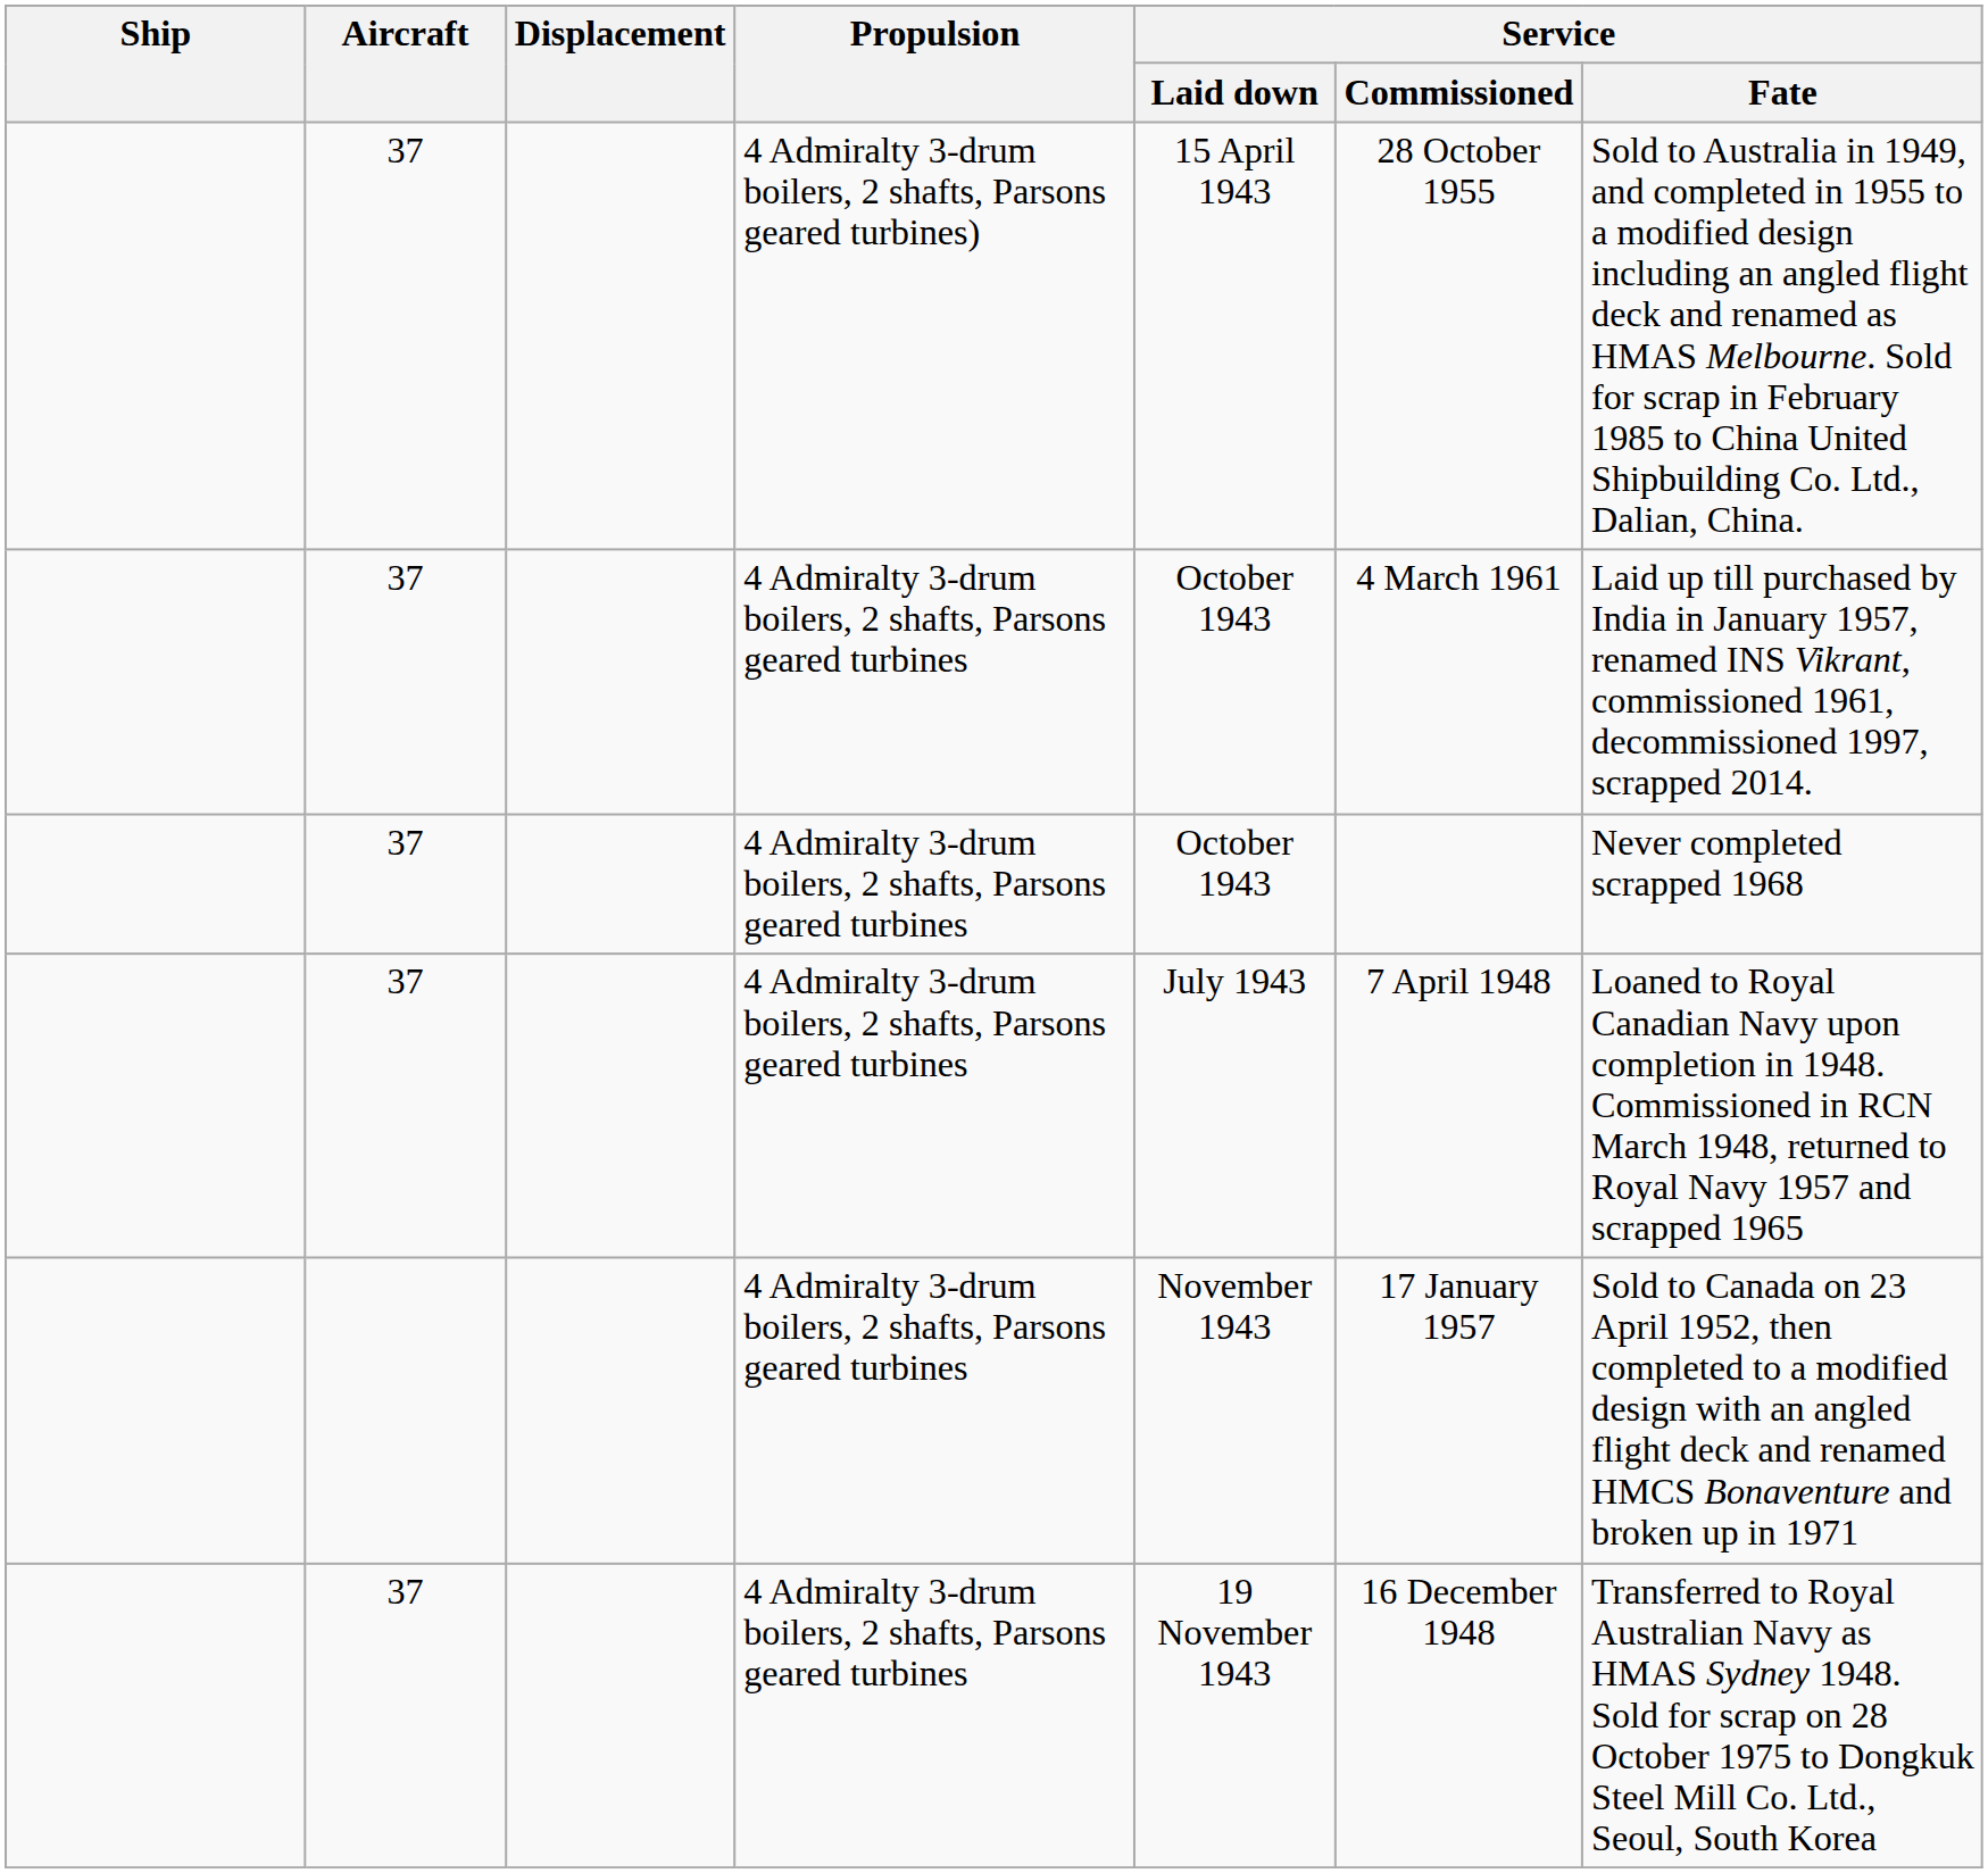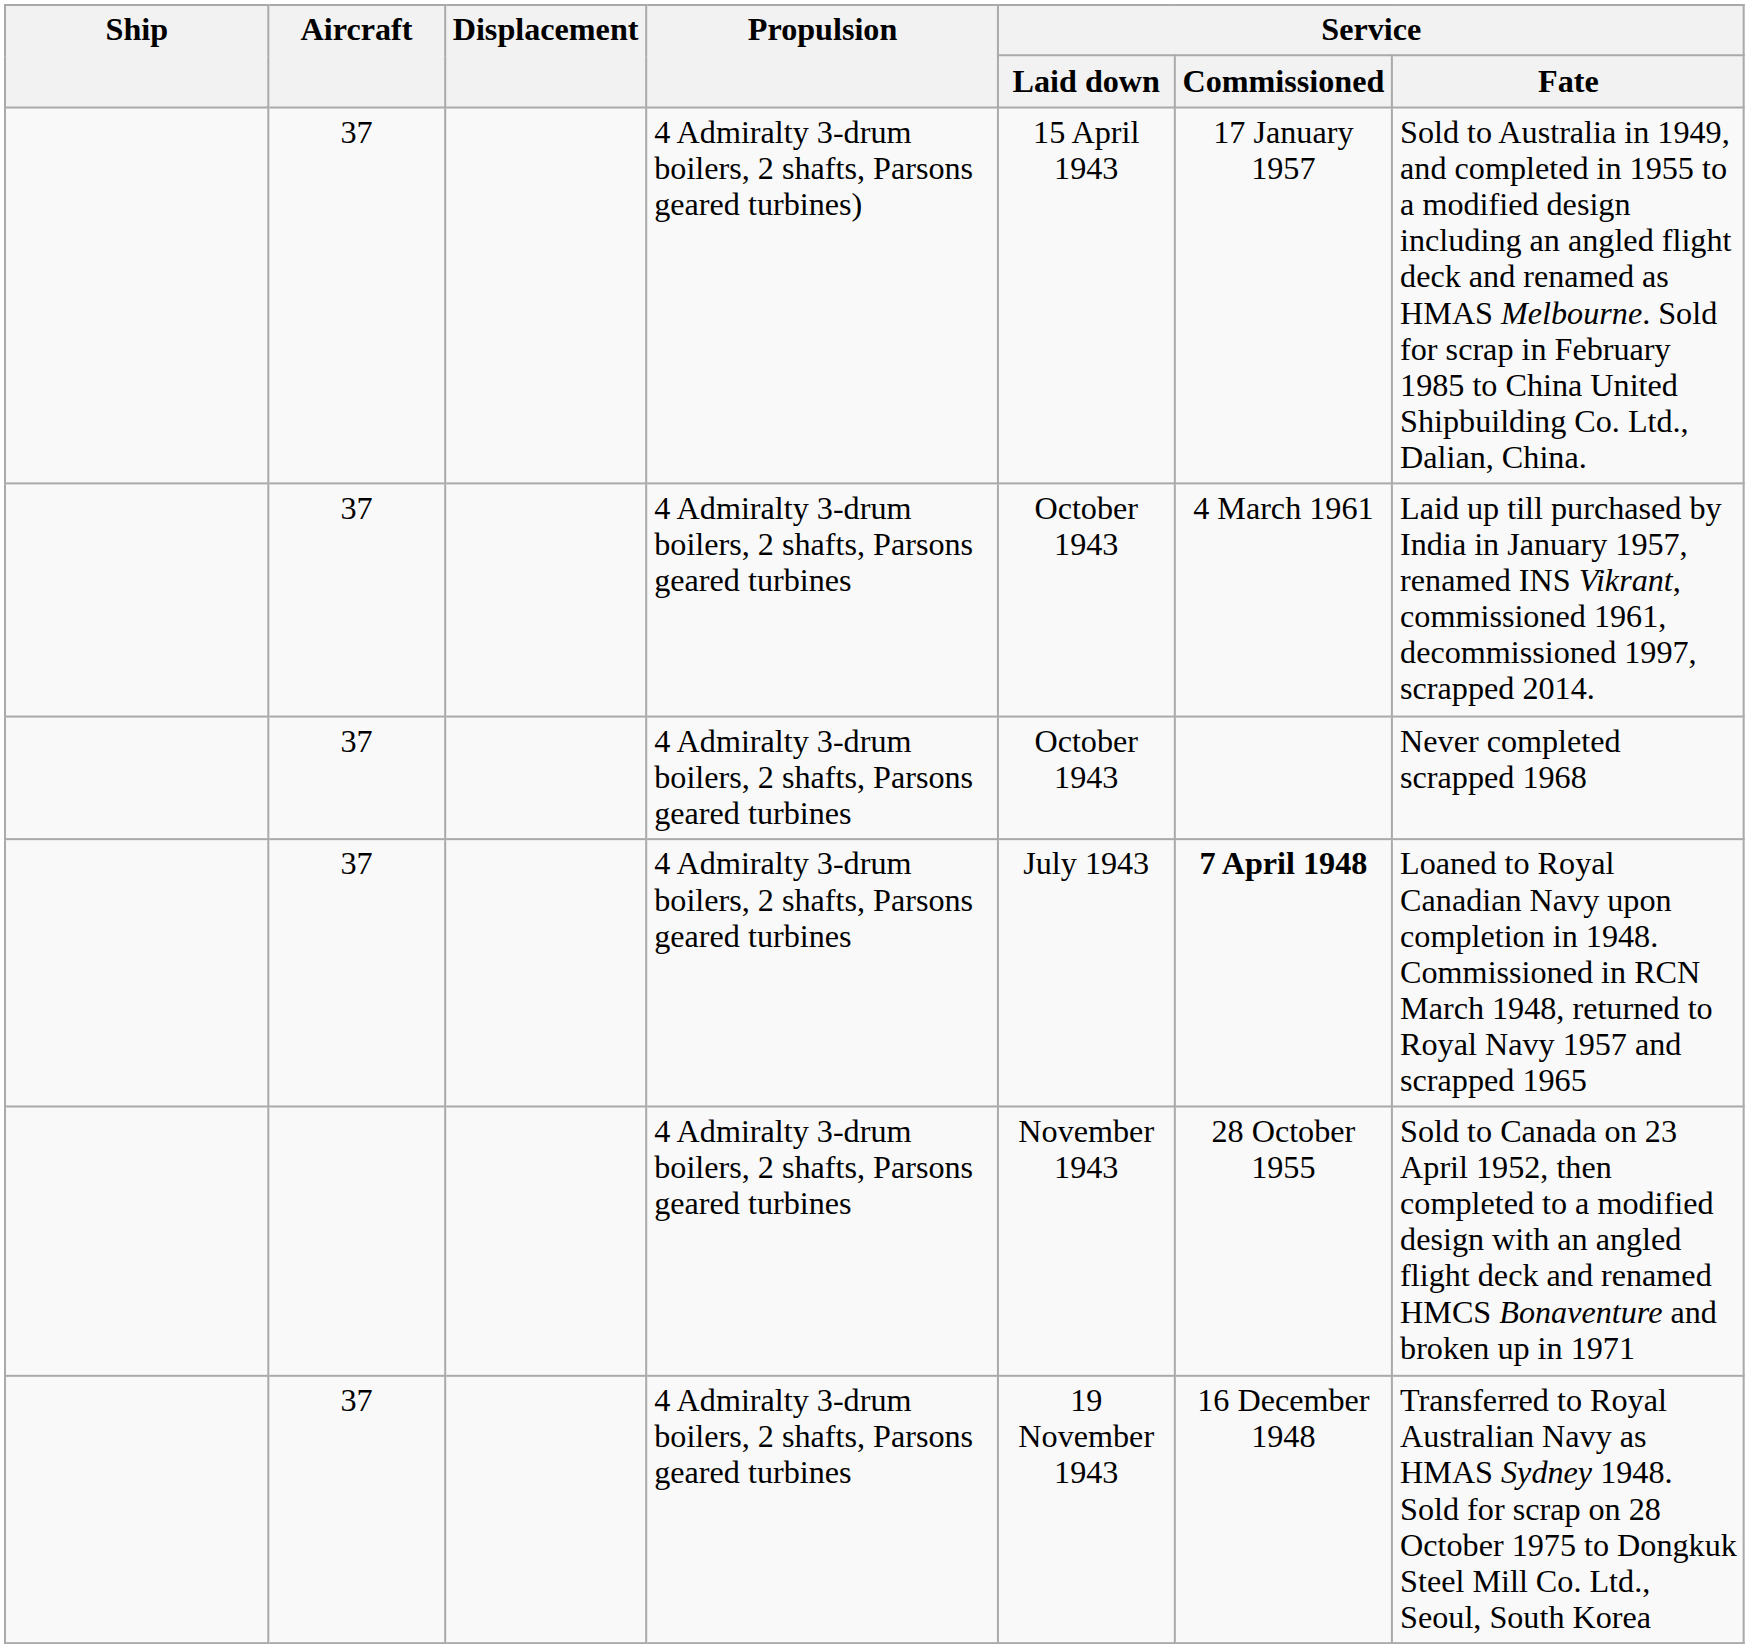row 3 | Service / Commissioned: 28 October 1955 -> 17 January 1957
row 6 | Service / Commissioned: normal -> bold
row 7 | Service / Commissioned: 17 January 1957 -> 28 October 1955
